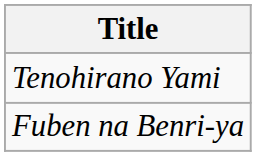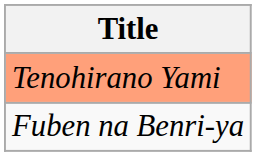row 2 | column 1: no background -> lightsalmon background
